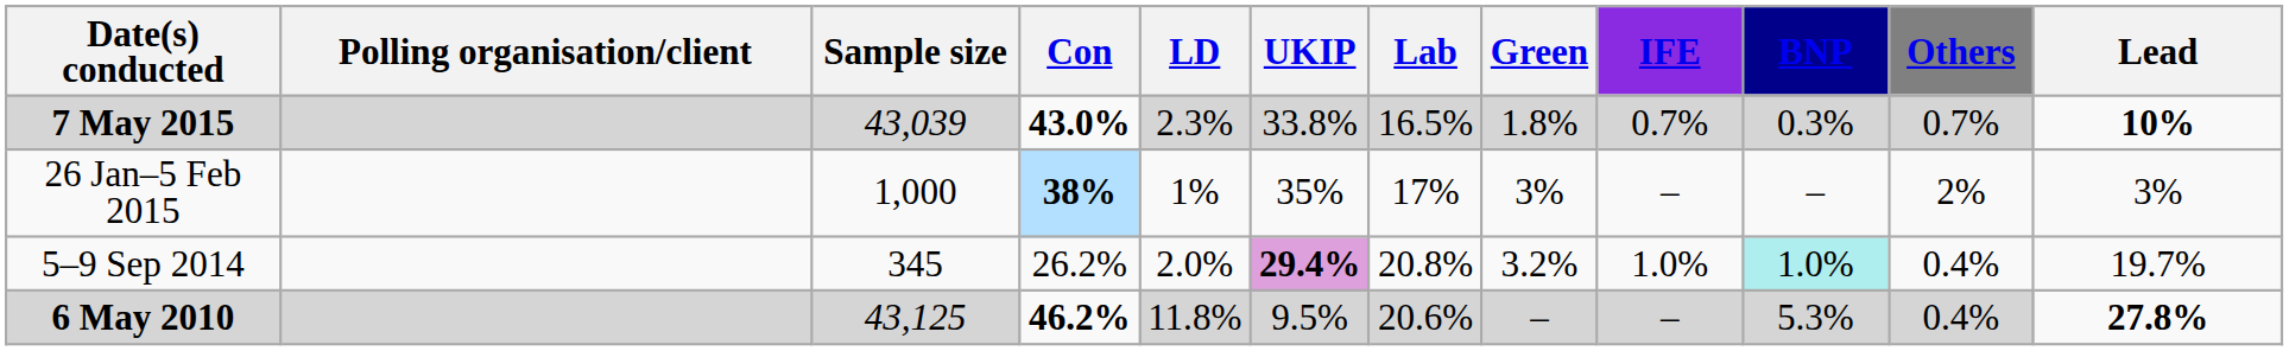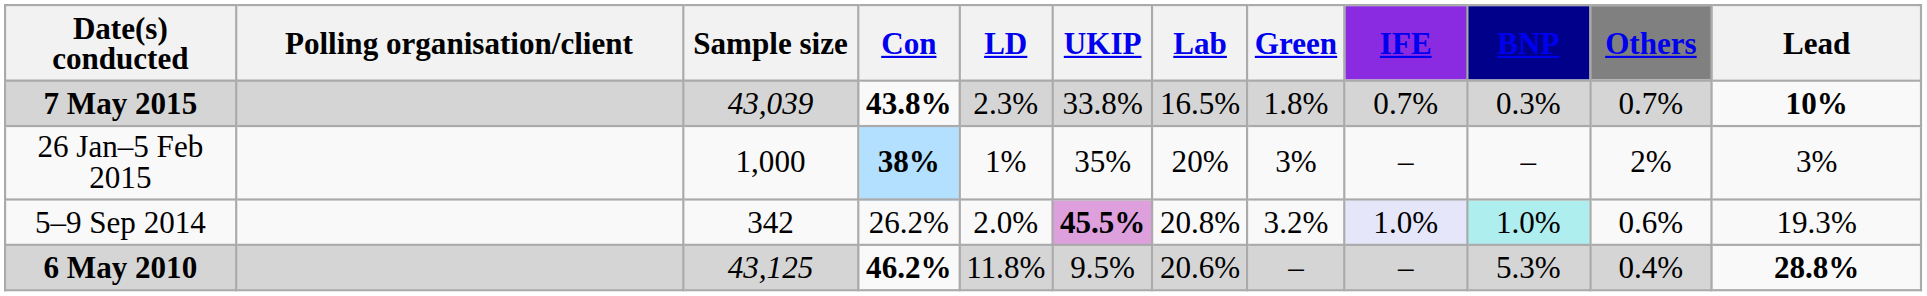7 May 2015 | Con: 43.0% -> 43.8%
26 Jan–5 Feb 2015 | Lab: 17% -> 20%
5–9 Sep 2014 | Sample size: 345 -> 342
5–9 Sep 2014 | UKIP: 29.4% -> 45.5%
5–9 Sep 2014 | IFE: no background -> lavender background
5–9 Sep 2014 | Others: 0.4% -> 0.6%
5–9 Sep 2014 | Lead: 19.7% -> 19.3%
6 May 2010 | Lead: 27.8% -> 28.8%
